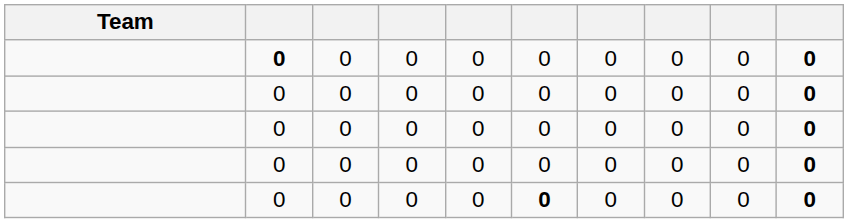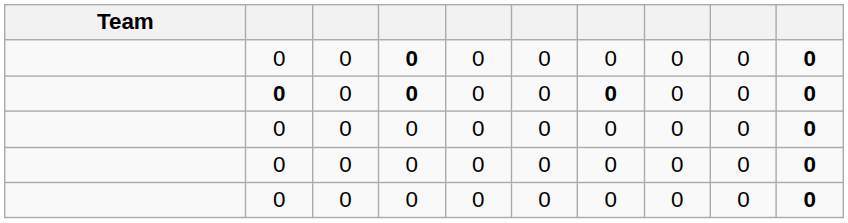row 2 | column 2: bold -> normal
row 2 | column 4: normal -> bold
row 3 | column 2: normal -> bold
row 3 | column 4: normal -> bold
row 3 | column 7: normal -> bold
row 6 | column 6: bold -> normal
